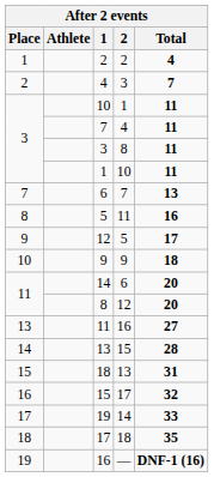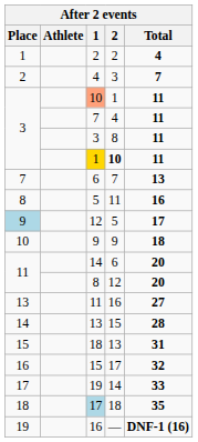row 5 | 1: no background -> lightsalmon background
row 8 | 1: no background -> gold background
row 8 | 2: normal -> bold
row 11 | Place: no background -> lightblue background
row 20 | 1: no background -> lightblue background
